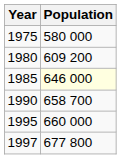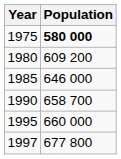1975 | Population: normal -> bold
1985 | Population: lightyellow background -> no background
